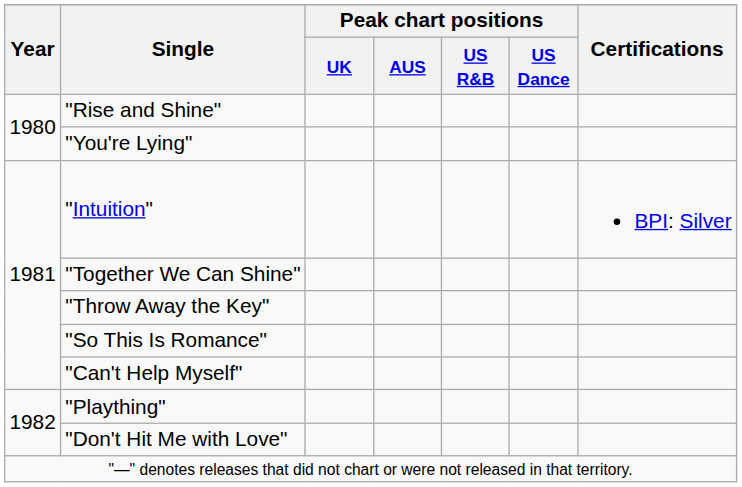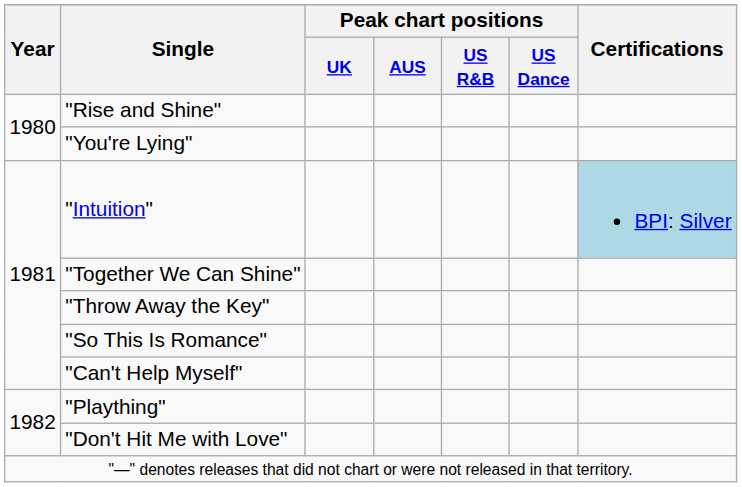"Intuition" | Certifications: no background -> lightblue background
